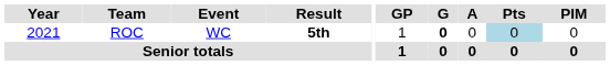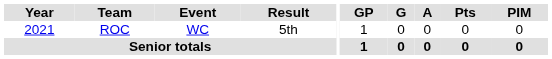ROC | Result: bold -> normal
ROC | G: bold -> normal
ROC | Pts: lightblue background -> no background
